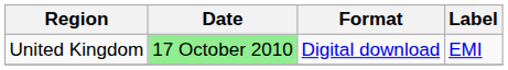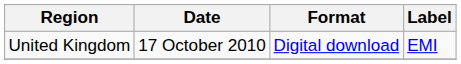United Kingdom | Date: lightgreen background -> no background
